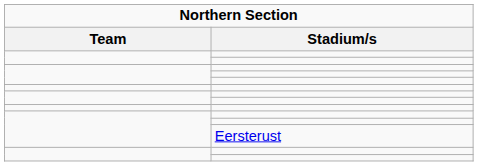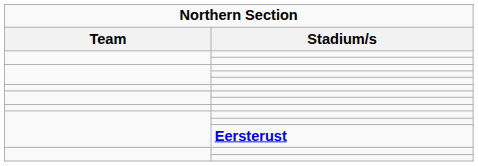Eersterust | Stadium/s: normal -> bold
